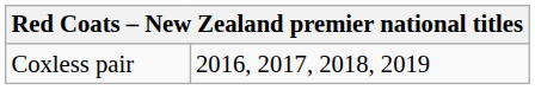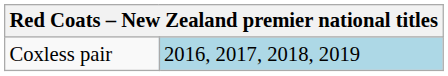Coxless pair | column 2: no background -> lightblue background
